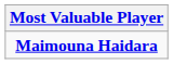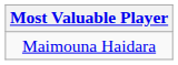row 2 | column 1: bold -> normal
